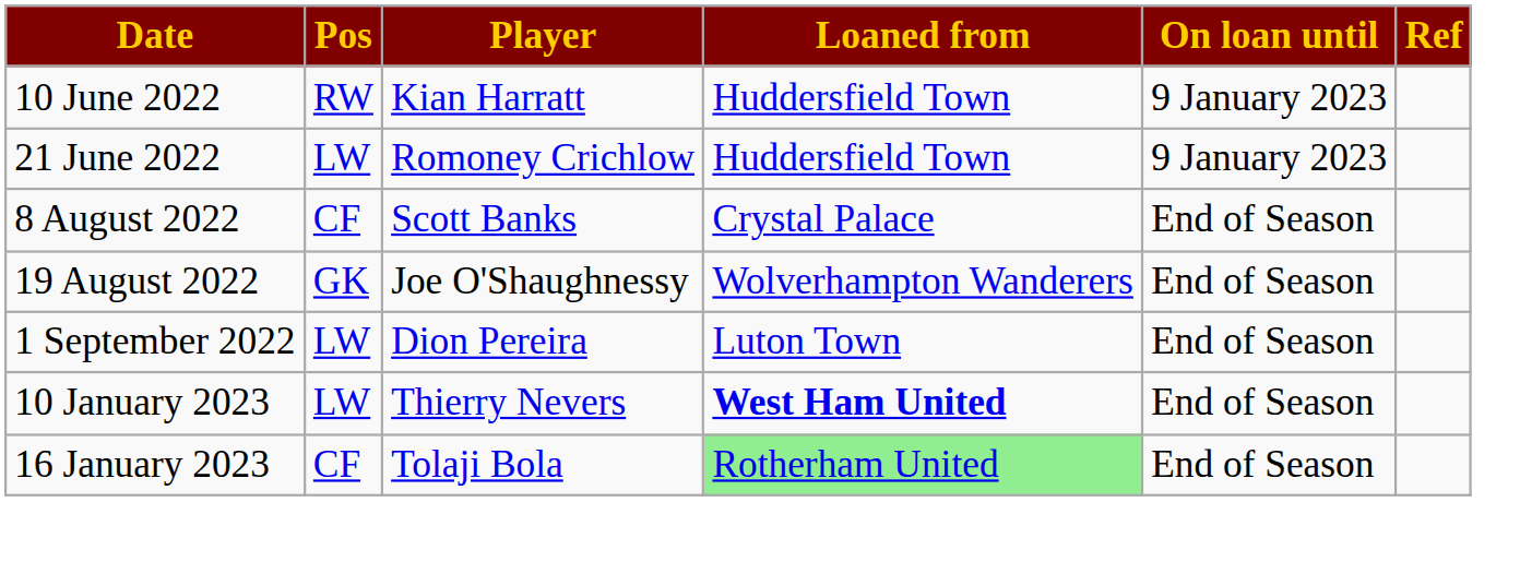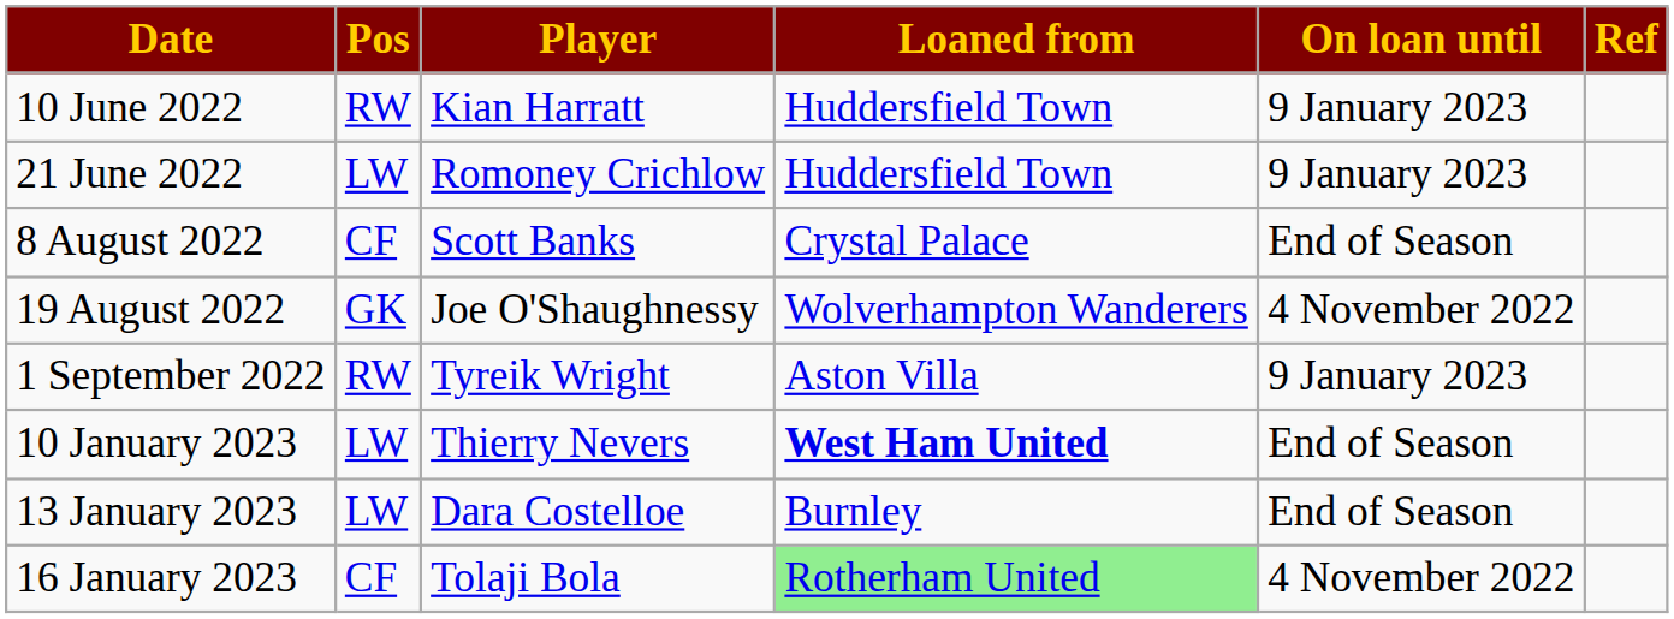Joe O'Shaughnessy | On loan until: End of Season -> 4 November 2022
- row: 1 September 2022 | LW | Dion Pereira | Luton Town | End of Season
+ row: 1 September 2022 | RW | Tyreik Wright | Aston Villa | 9 January 2023
+ row: 13 January 2023 | LW | Dara Costelloe | Burnley | End of Season
Tolaji Bola | On loan until: End of Season -> 4 November 2022
